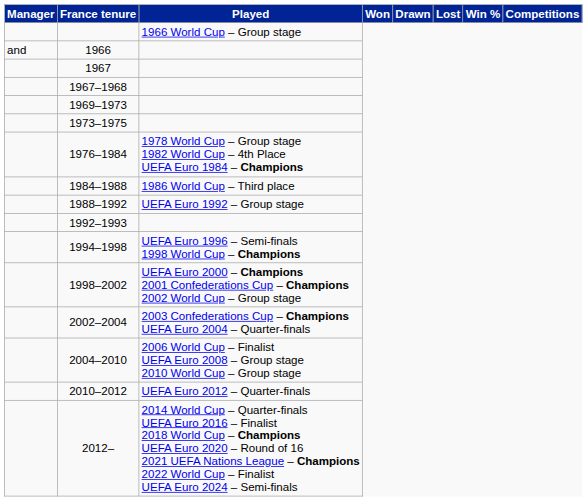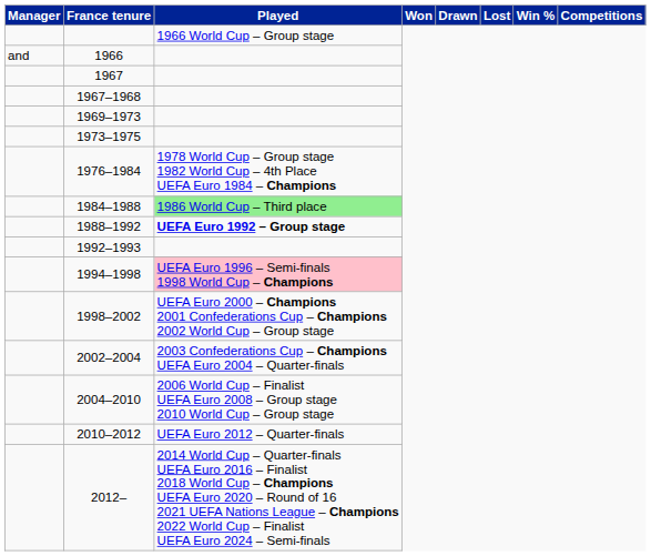1984–1988 | Played: no background -> lightgreen background
1988–1992 | Played: normal -> bold
1994–1998 | Played: no background -> pink background
